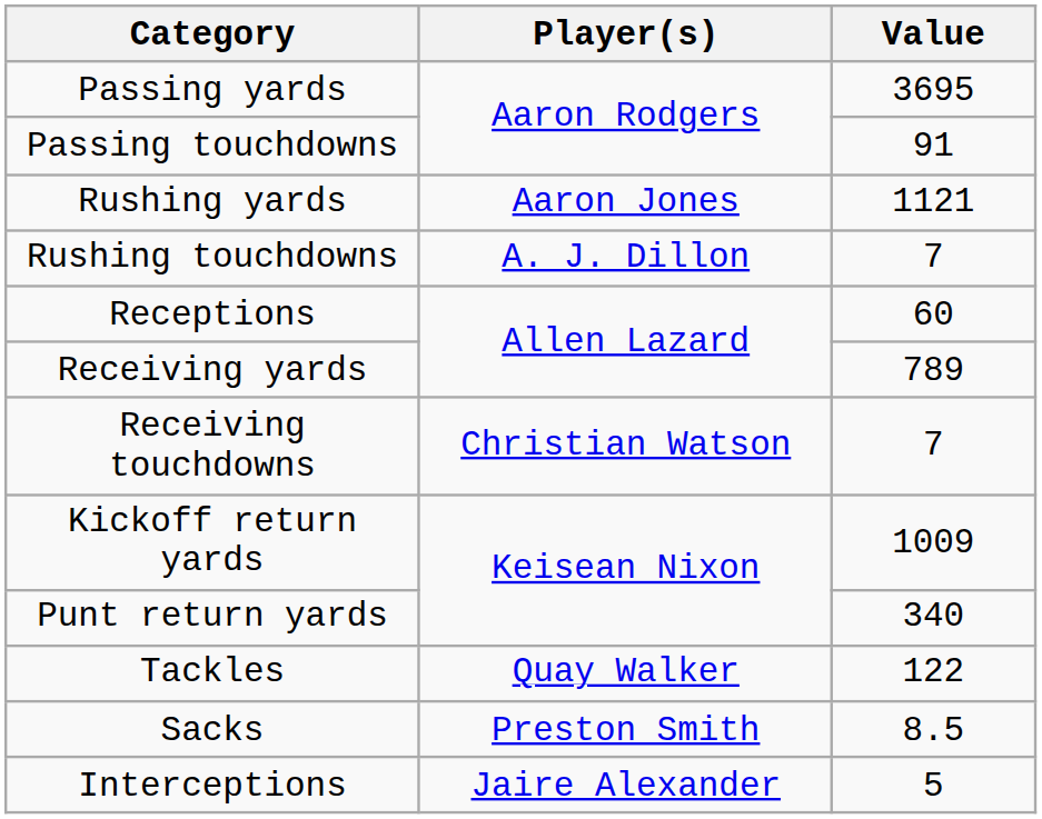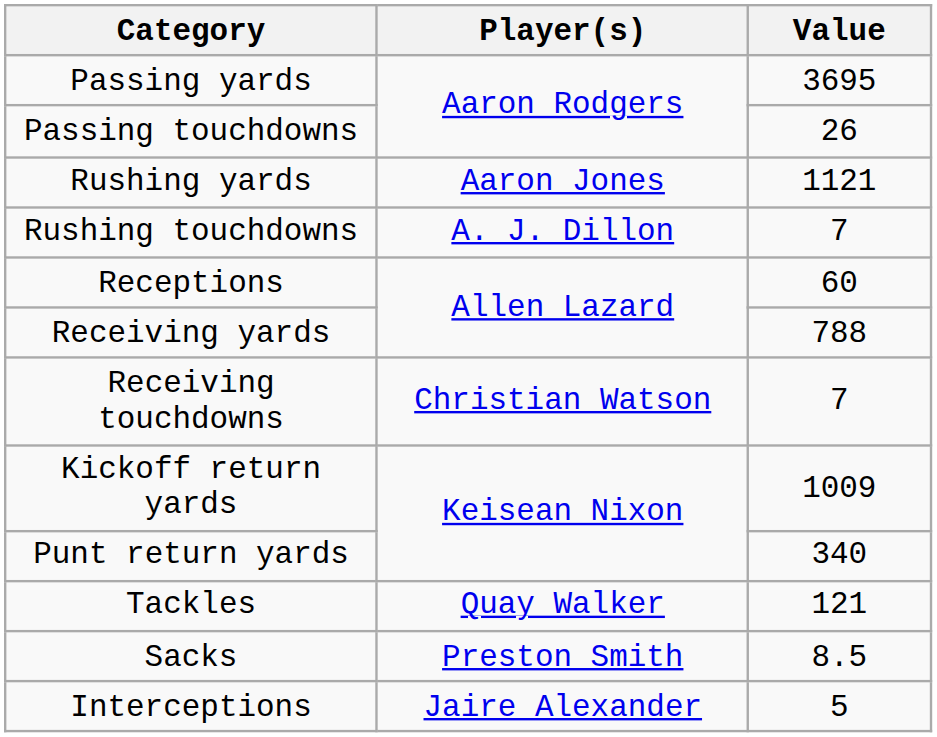Passing touchdowns | Value: 91 -> 26
Receiving yards | Value: 789 -> 788
Tackles | Value: 122 -> 121
